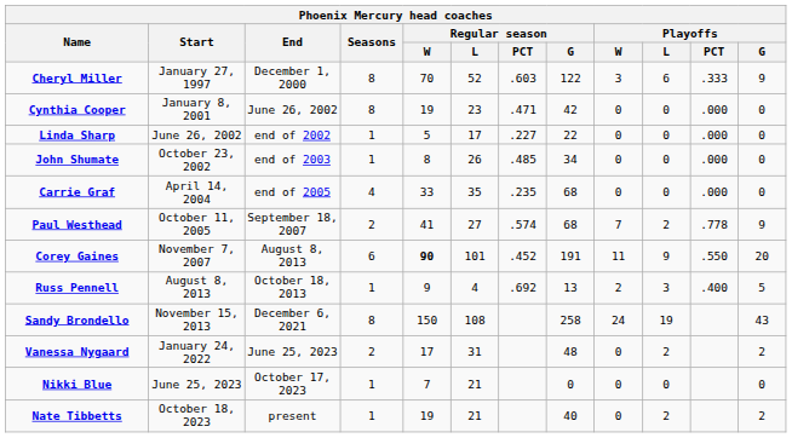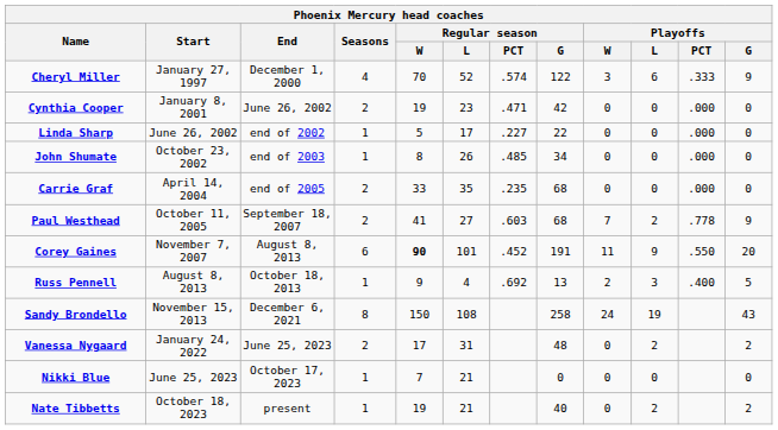Cheryl Miller | Seasons: 8 -> 4
Cheryl Miller | Regular season / PCT: .603 -> .574
Cynthia Cooper | Seasons: 8 -> 2
Carrie Graf | Seasons: 4 -> 2
Paul Westhead | Regular season / PCT: .574 -> .603
